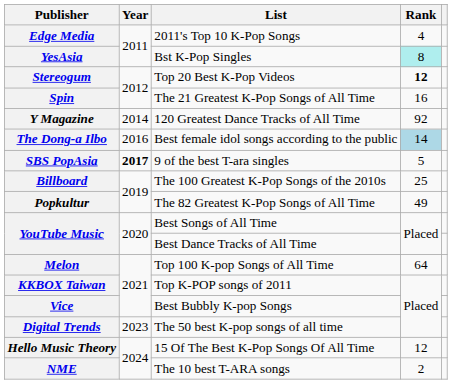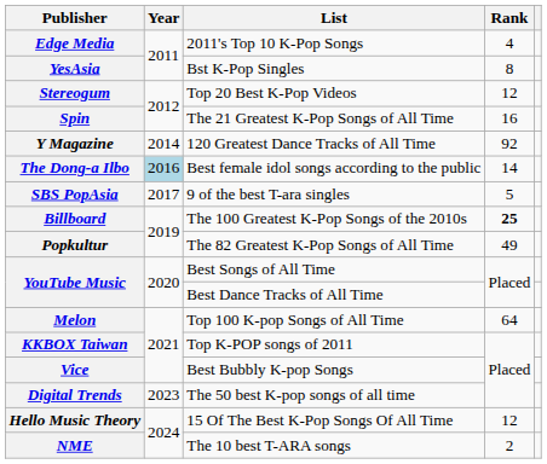YesAsia | Rank: paleturquoise background -> no background
Stereogum | Rank: bold -> normal
The Dong-a Ilbo | Year: no background -> lightblue background
The Dong-a Ilbo | Rank: lightblue background -> no background
SBS PopAsia | Year: bold -> normal
Billboard | Rank: normal -> bold
